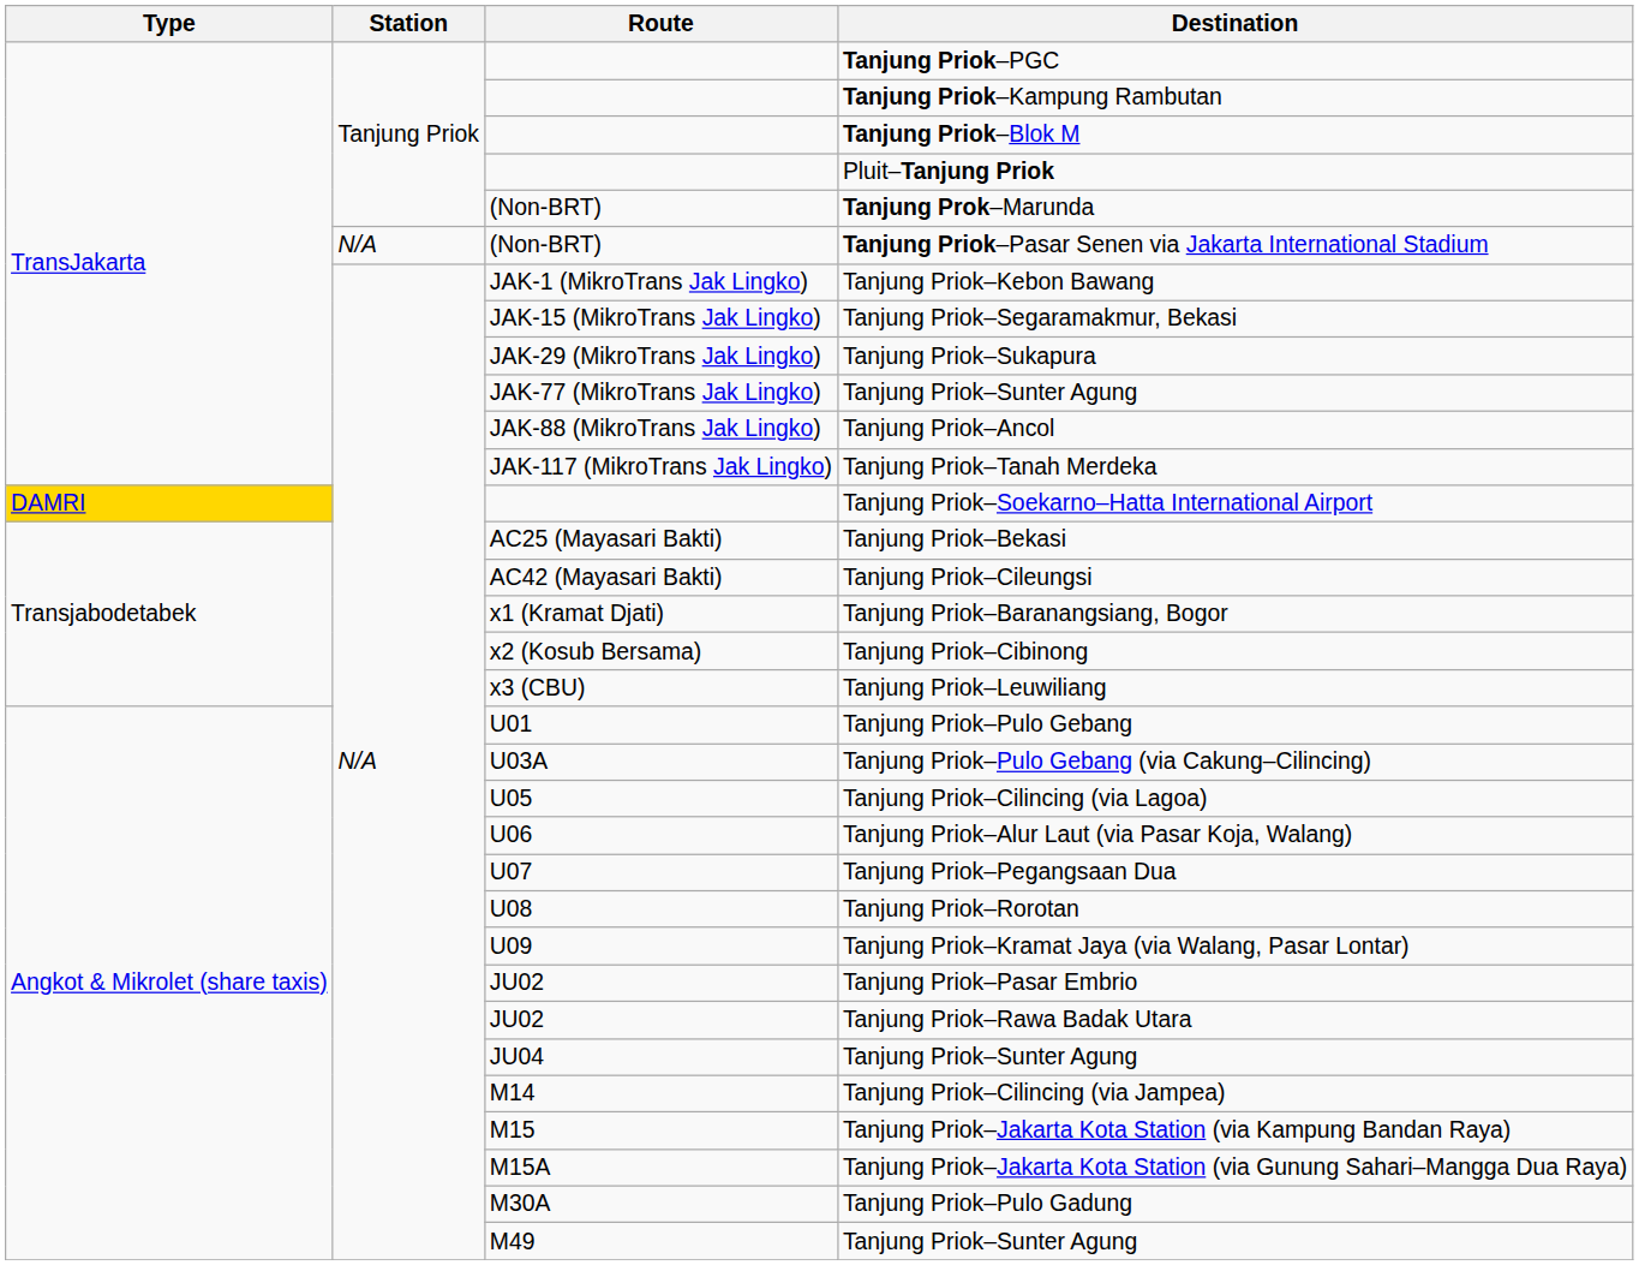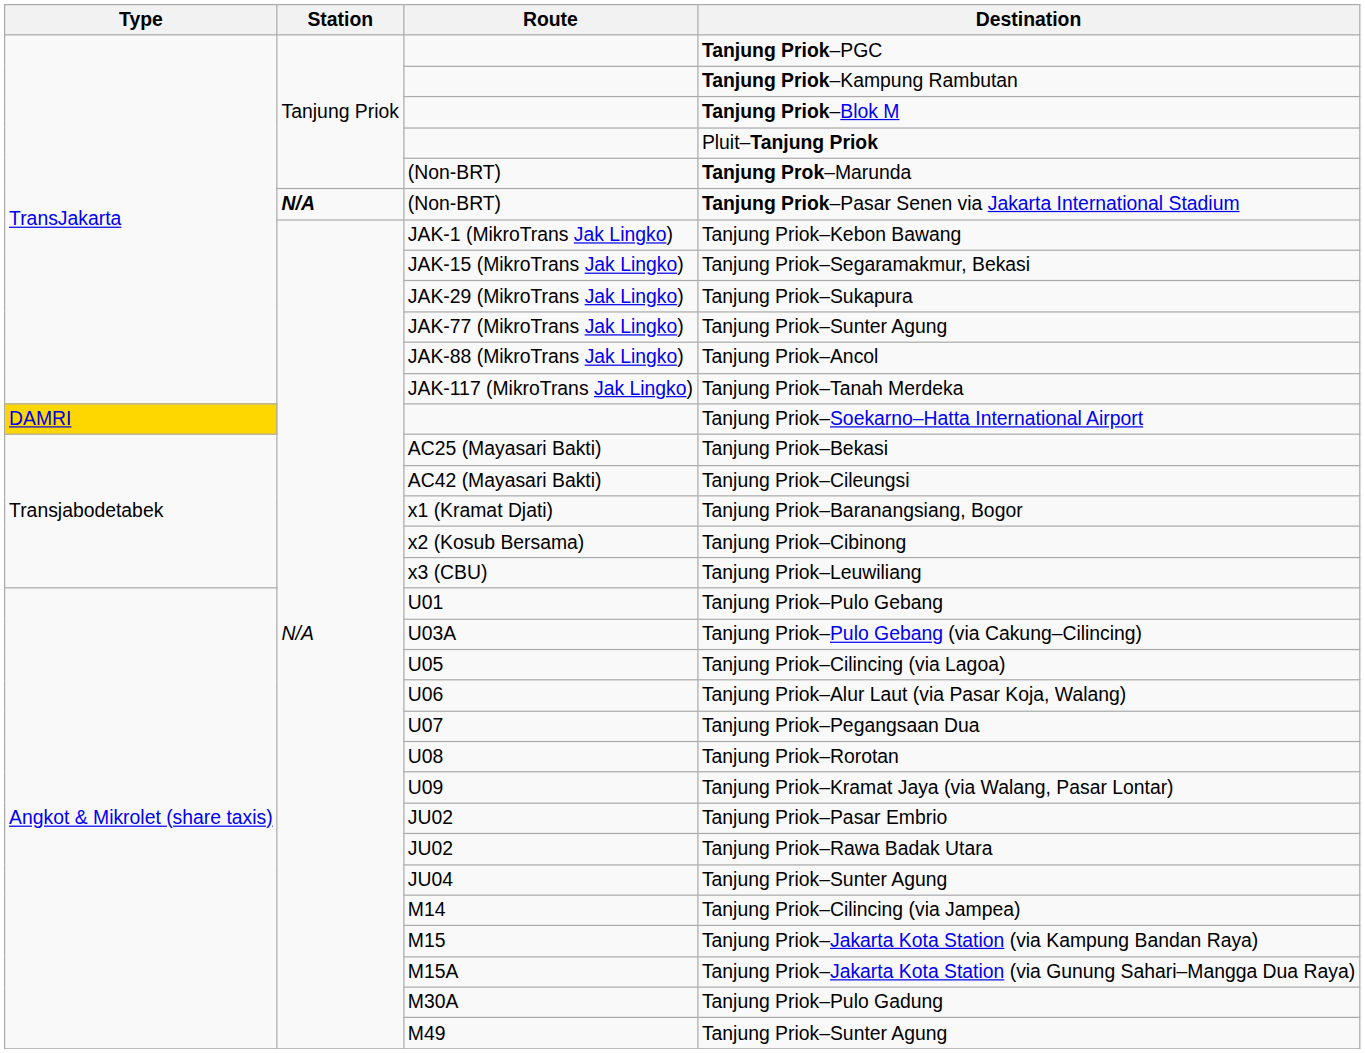Tanjung Priok–Pasar Senen via Jakarta International Stadium | Station: normal -> bold
